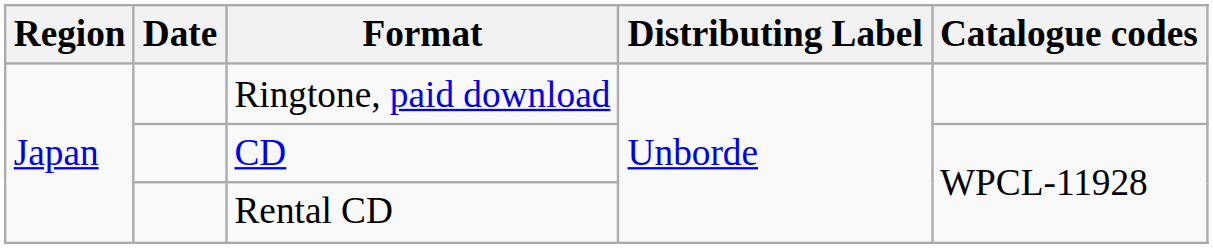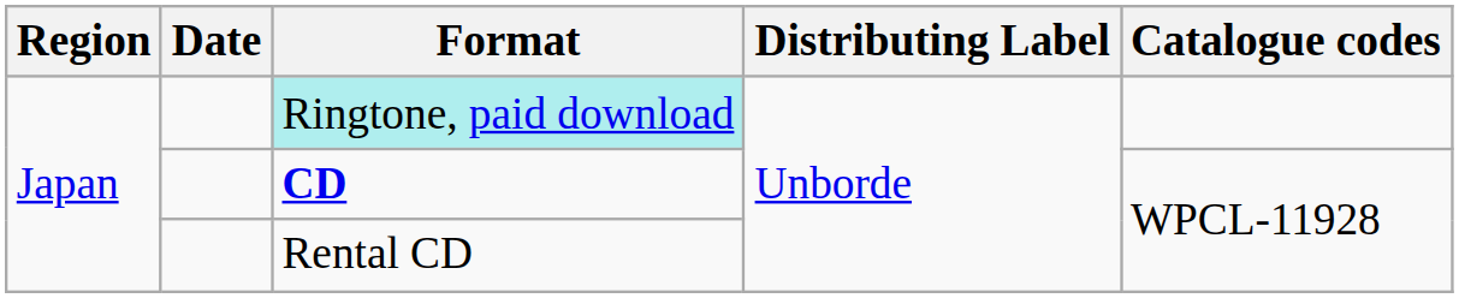Ringtone, paid download | Format: no background -> paleturquoise background
CD | Format: normal -> bold
